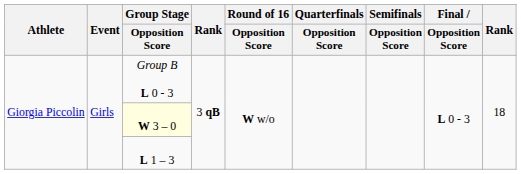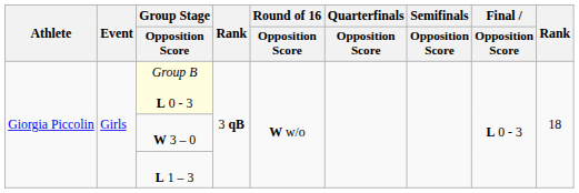Group B L 0 - 3 | Group Stage / Opposition Score: no background -> lightyellow background
W 3 – 0 | Group Stage / Opposition Score: lightyellow background -> no background
